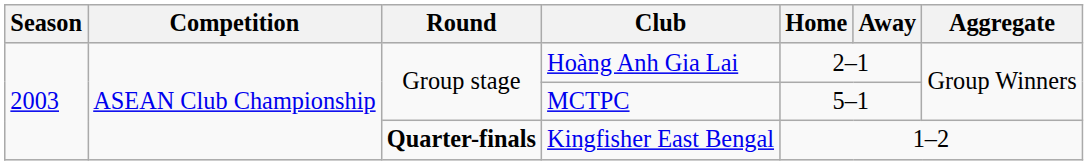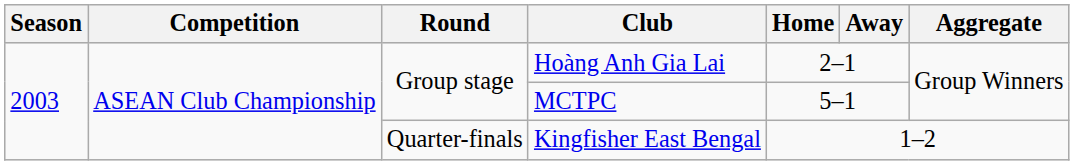Kingfisher East Bengal | Round: bold -> normal
